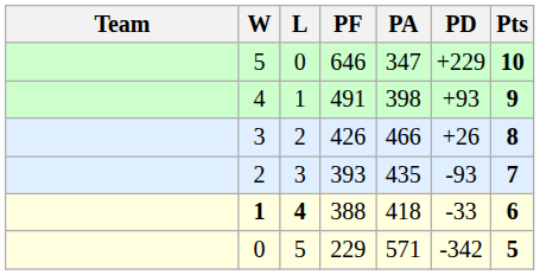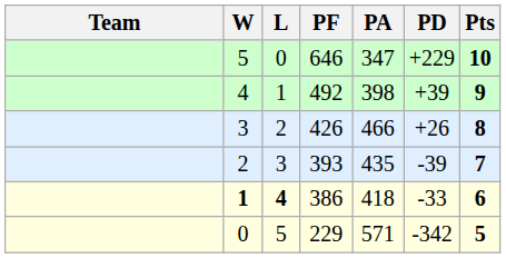row 3 | PF: 491 -> 492
row 3 | PD: +93 -> +39
row 5 | PD: -93 -> -39
row 6 | PF: 388 -> 386
